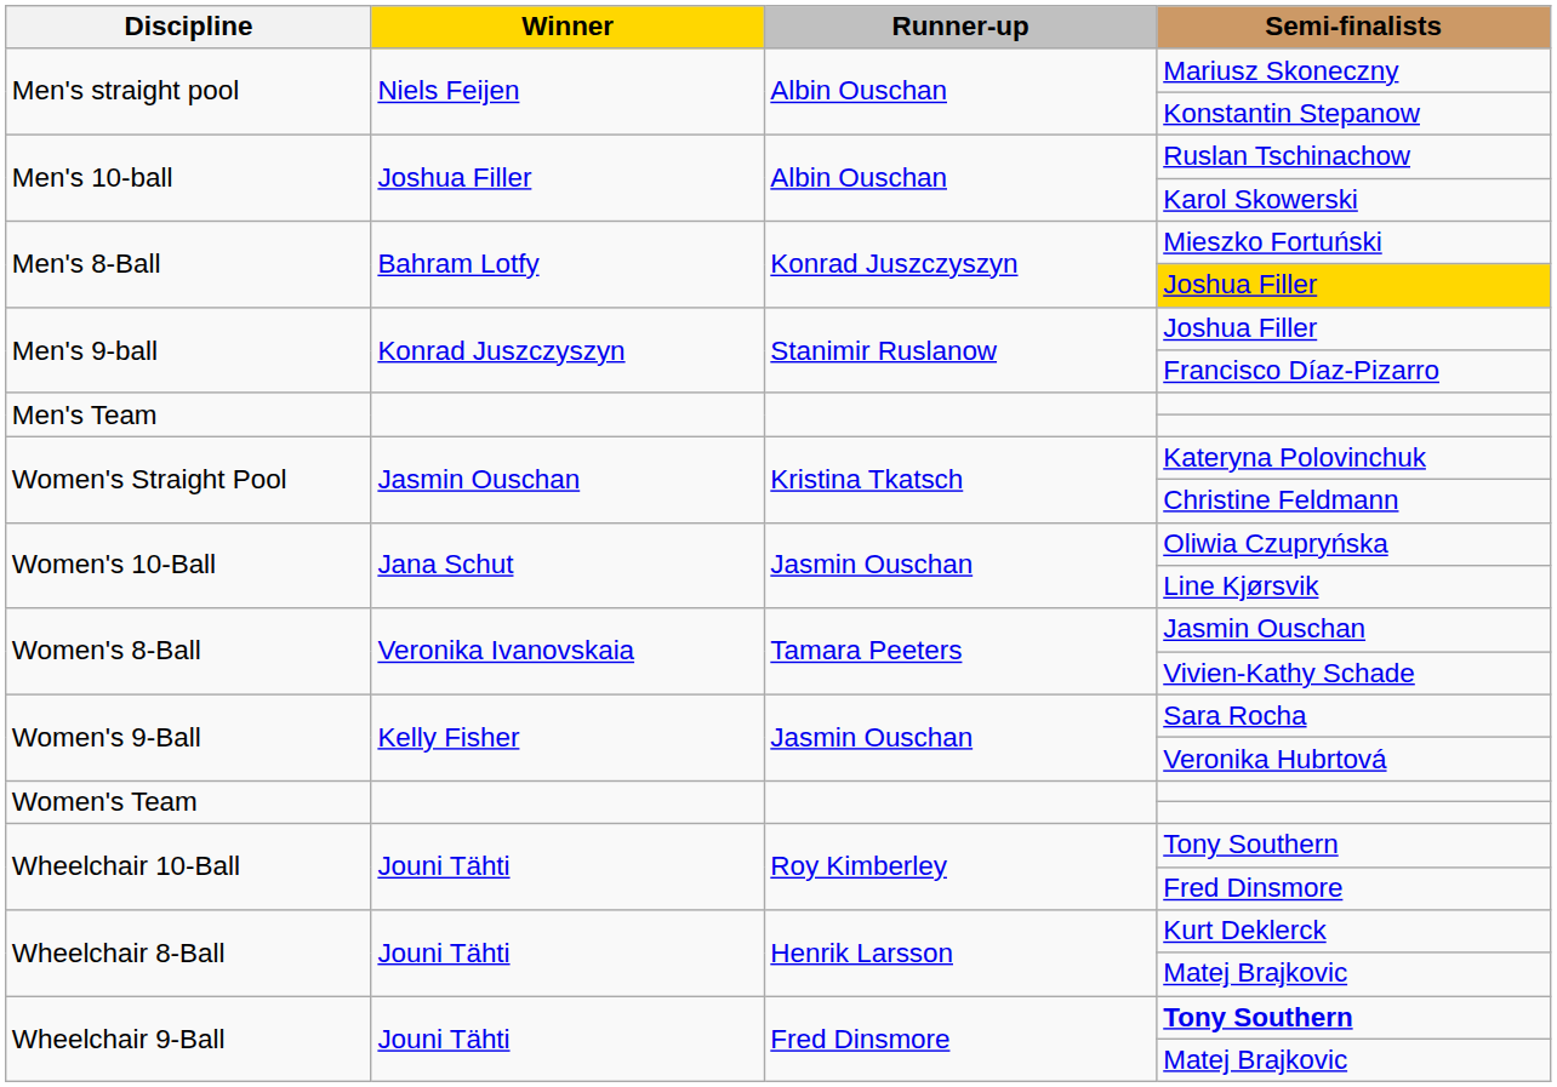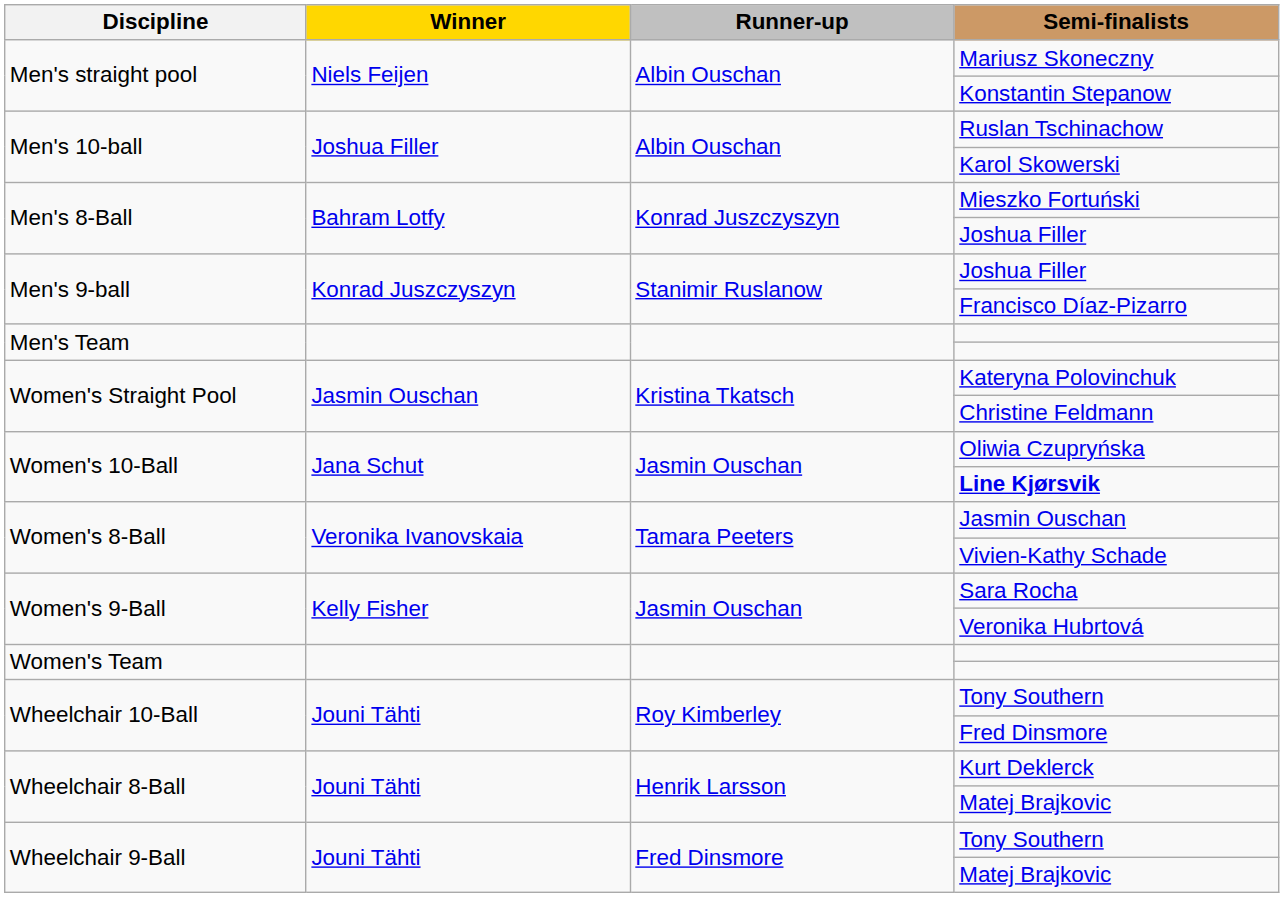Men's 8-Ball / Joshua Filler | Semi-finalists: gold background -> no background
Line Kjørsvik | Semi-finalists: normal -> bold
Wheelchair 9-Ball / Tony Southern | Semi-finalists: bold -> normal
